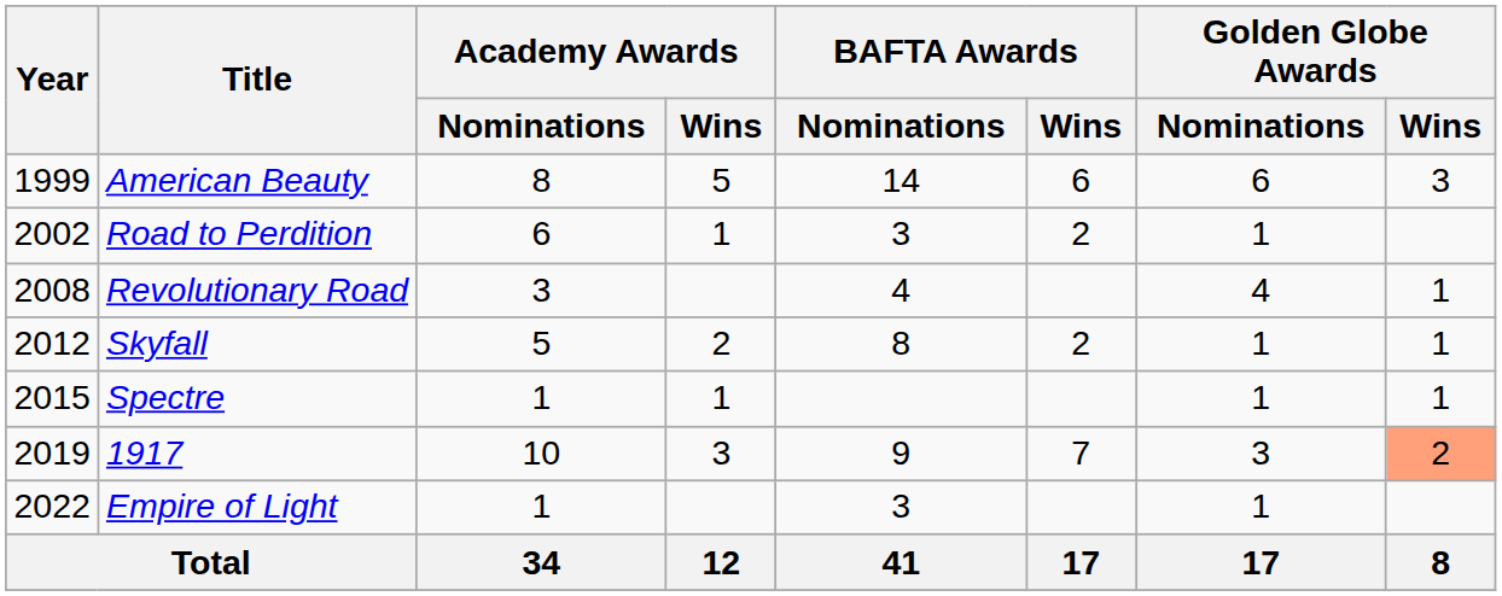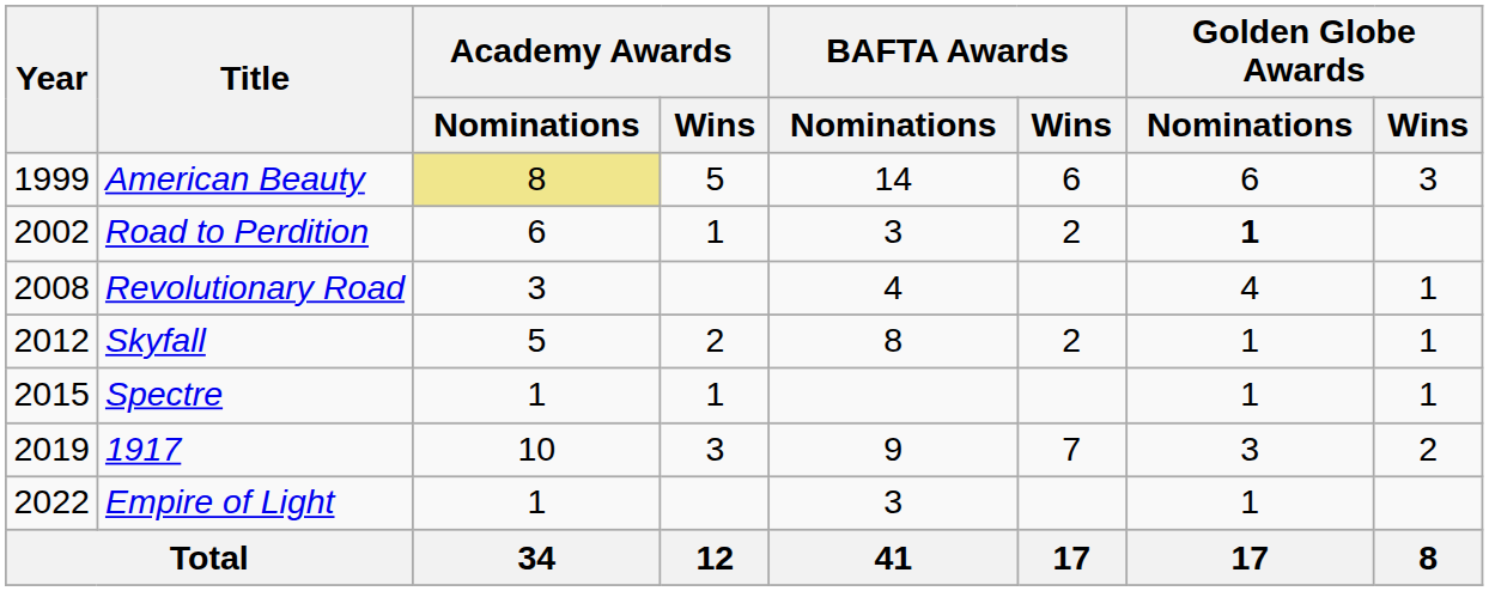American Beauty | Academy Awards / Nominations: no background -> khaki background
Road to Perdition | Golden Globe Awards / Nominations: normal -> bold
1917 | Golden Globe Awards / Wins: lightsalmon background -> no background
